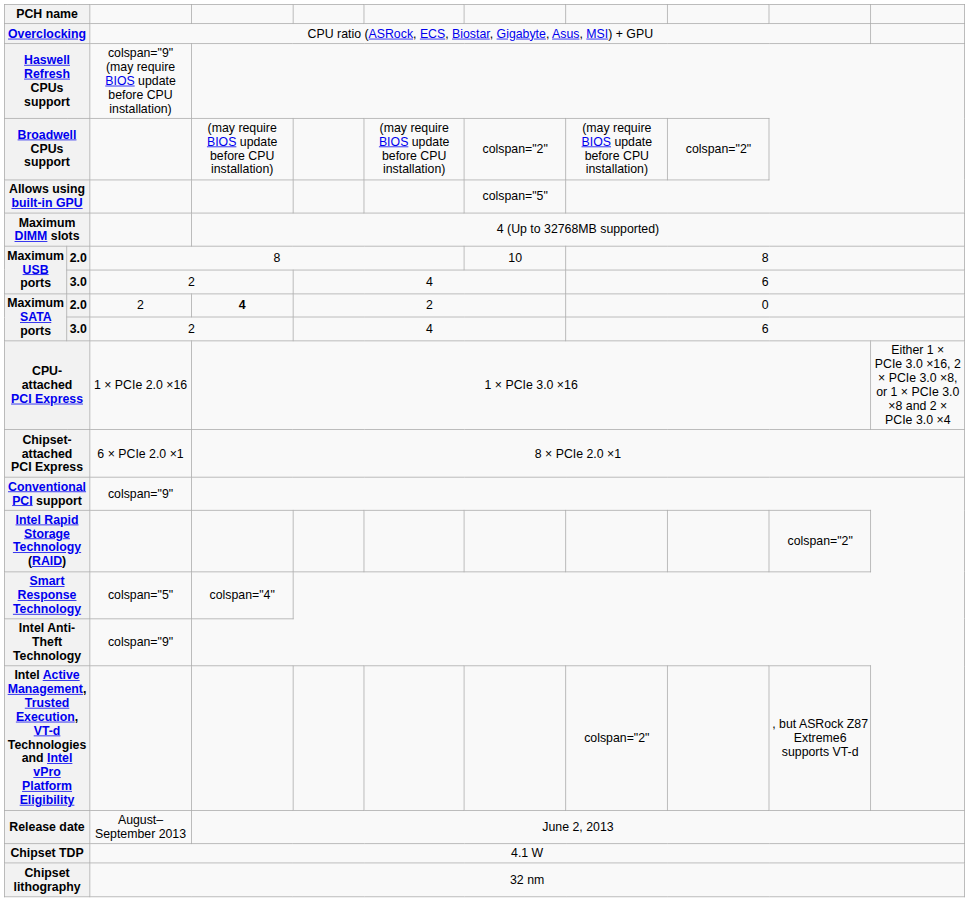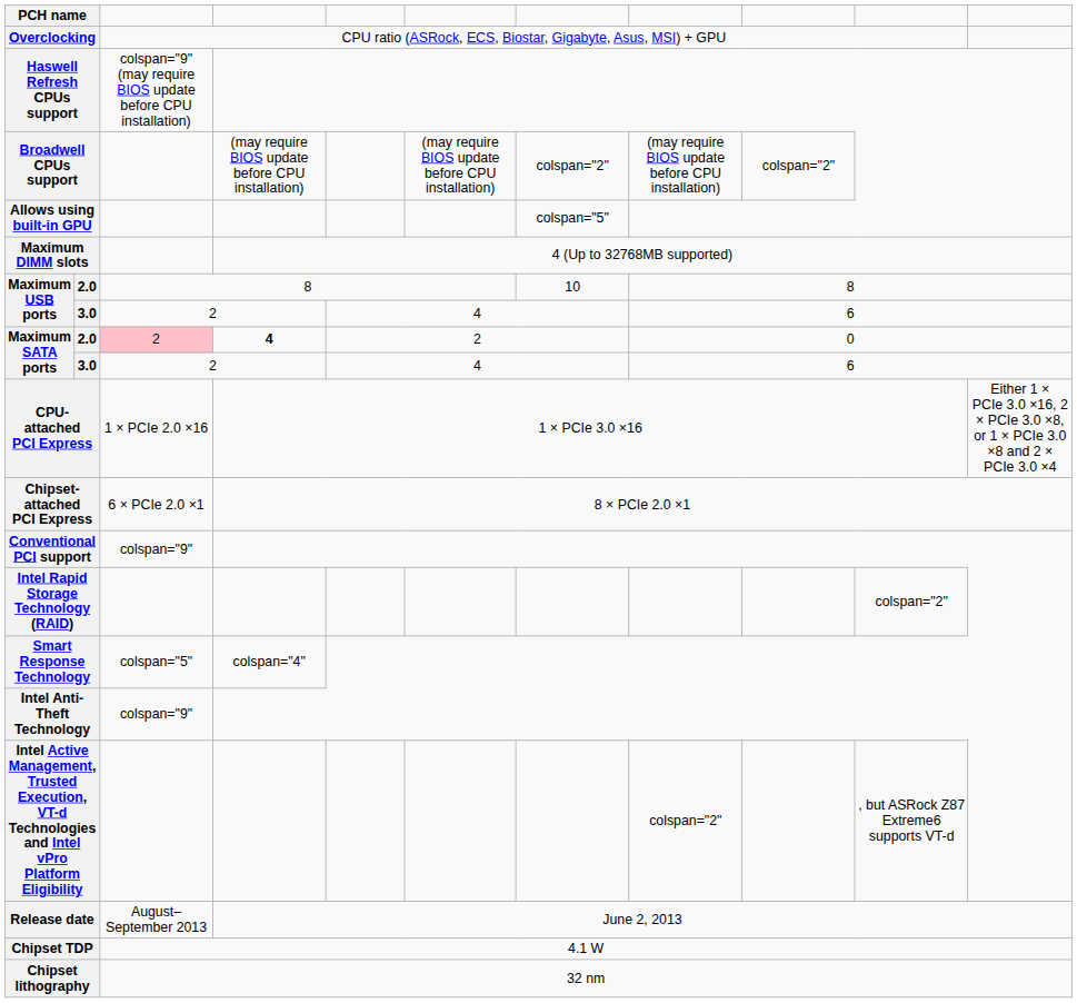Maximum SATA ports / 2.0 | column 3: no background -> pink background
